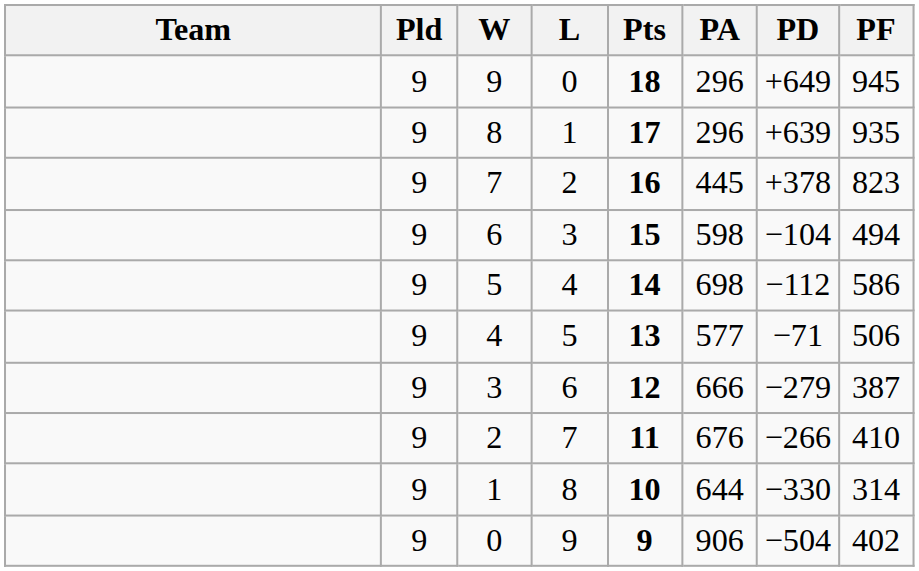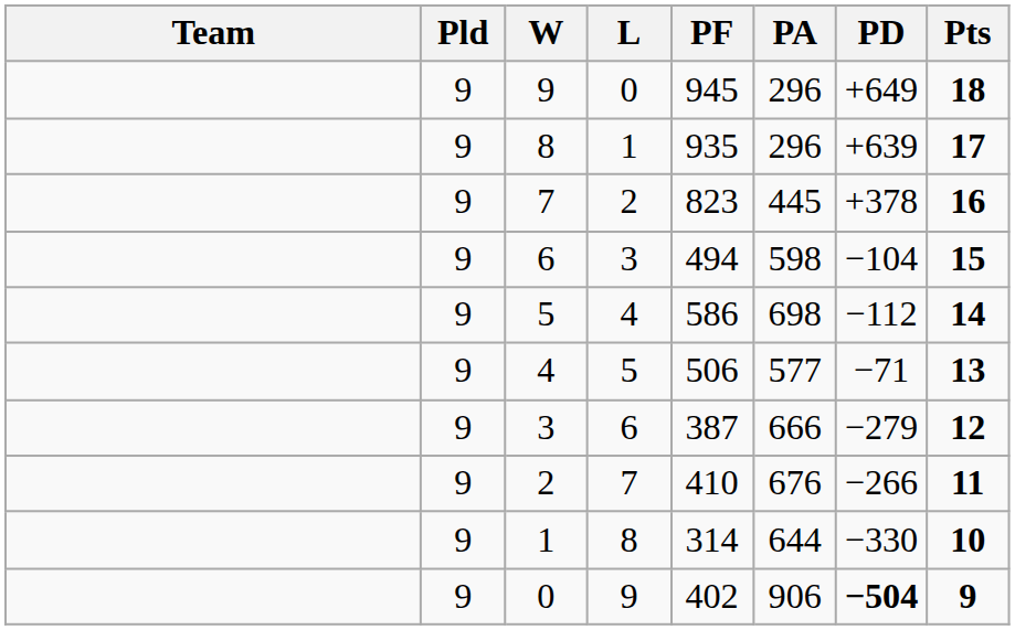columns swapped: PF <-> Pts
row 11 | PD: normal -> bold
